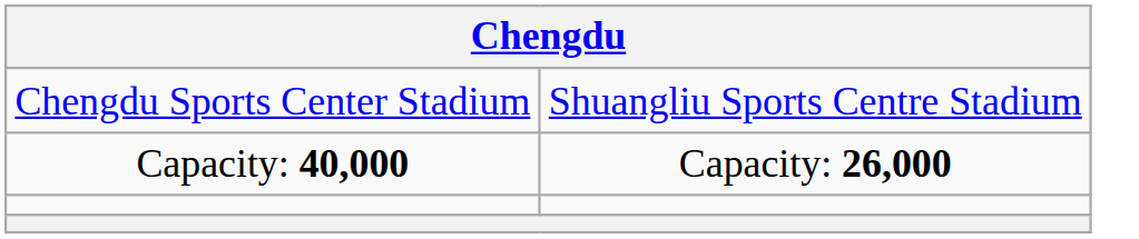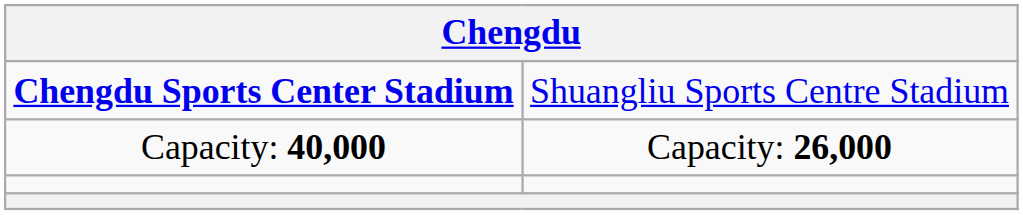row 2 | column 1: normal -> bold
